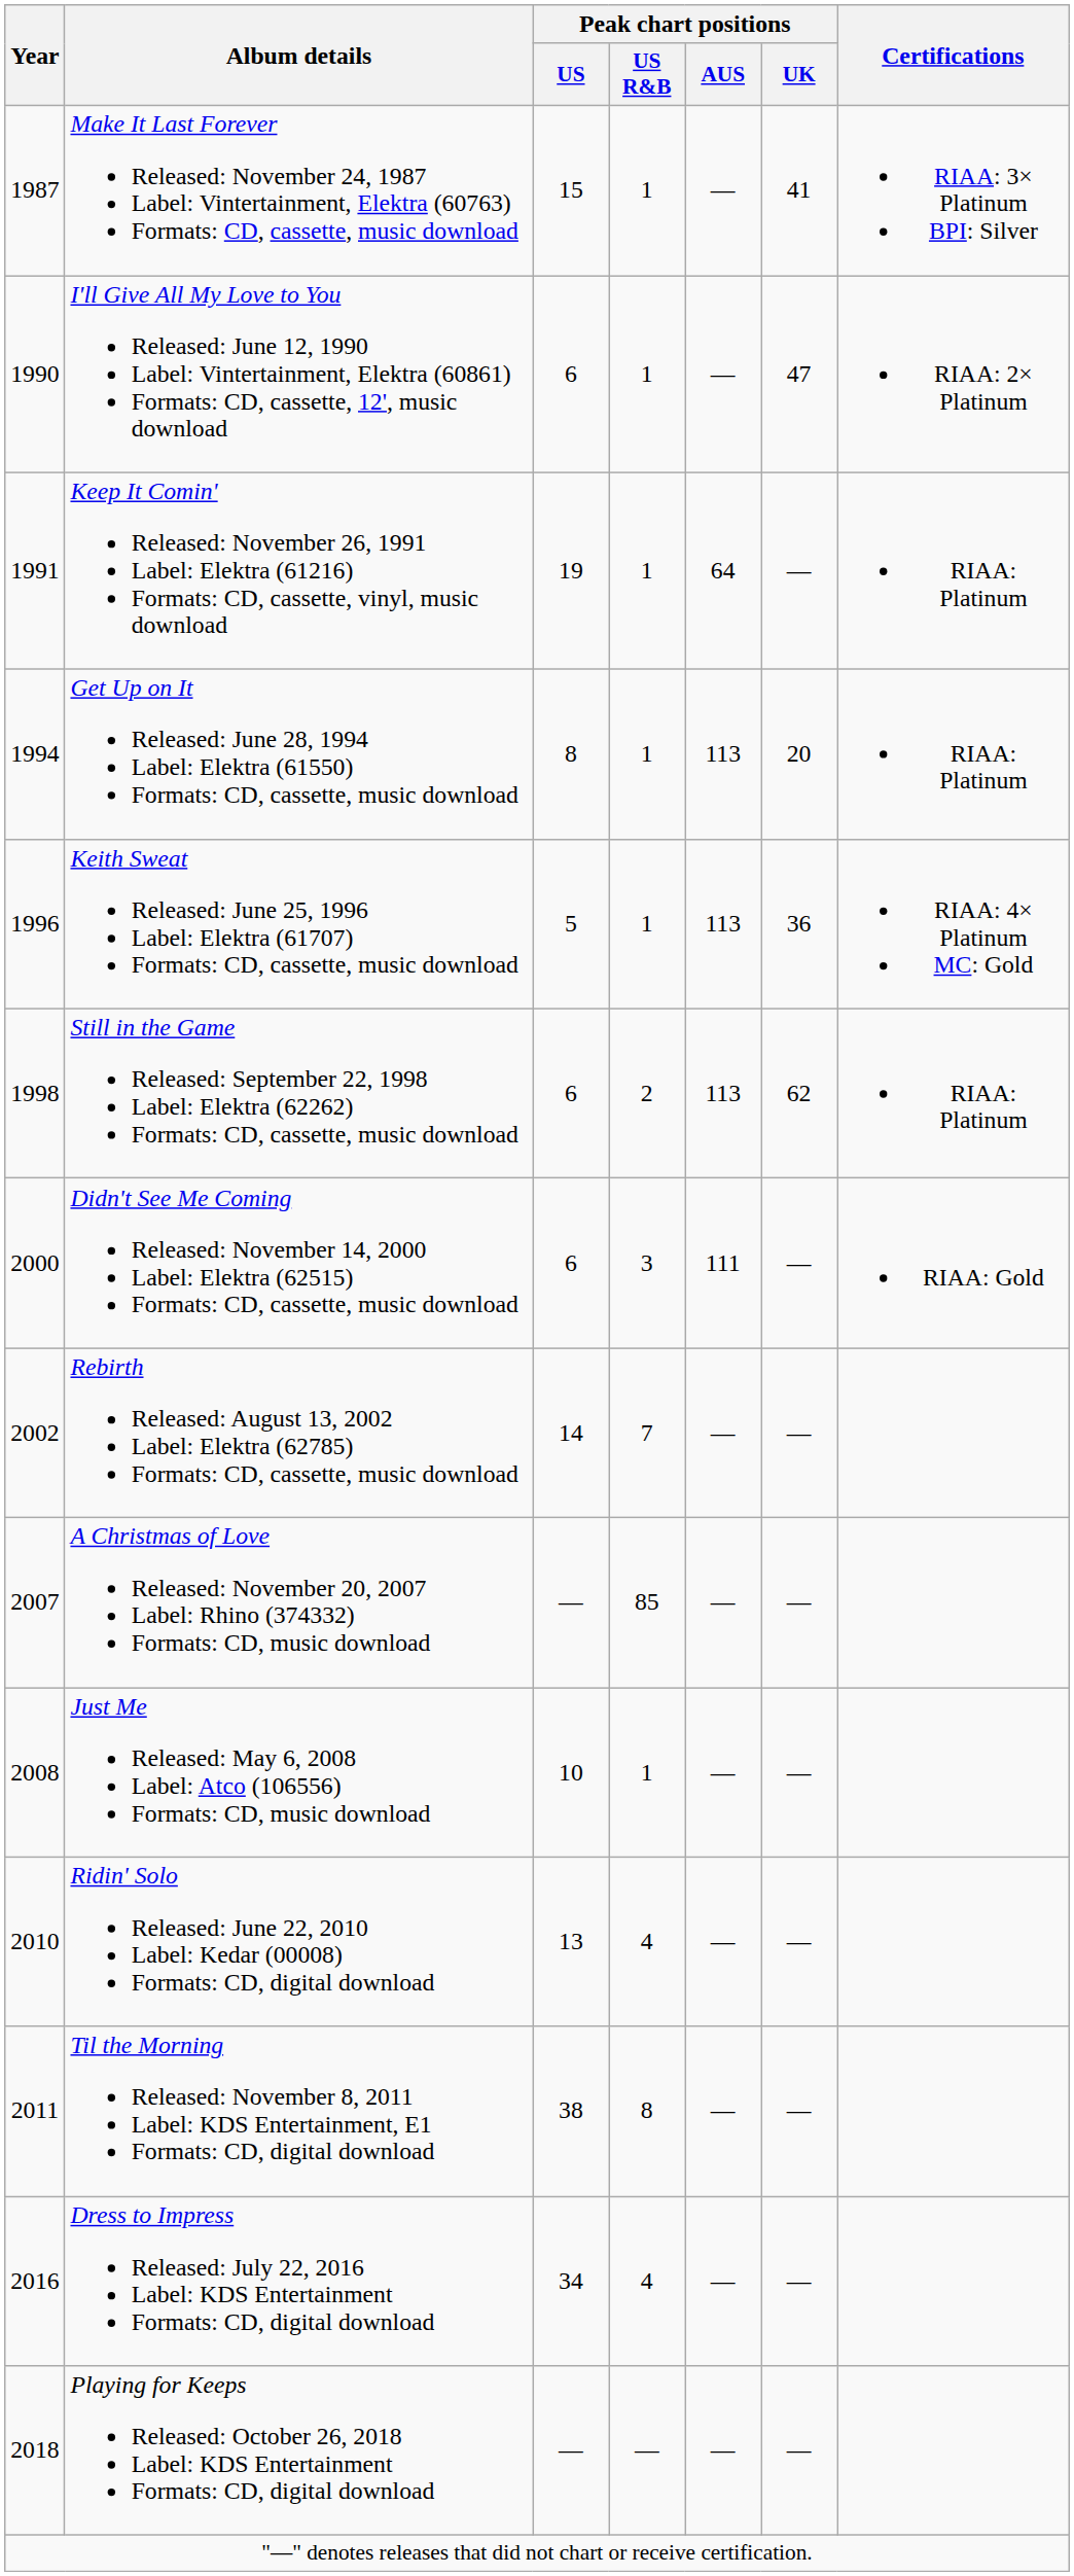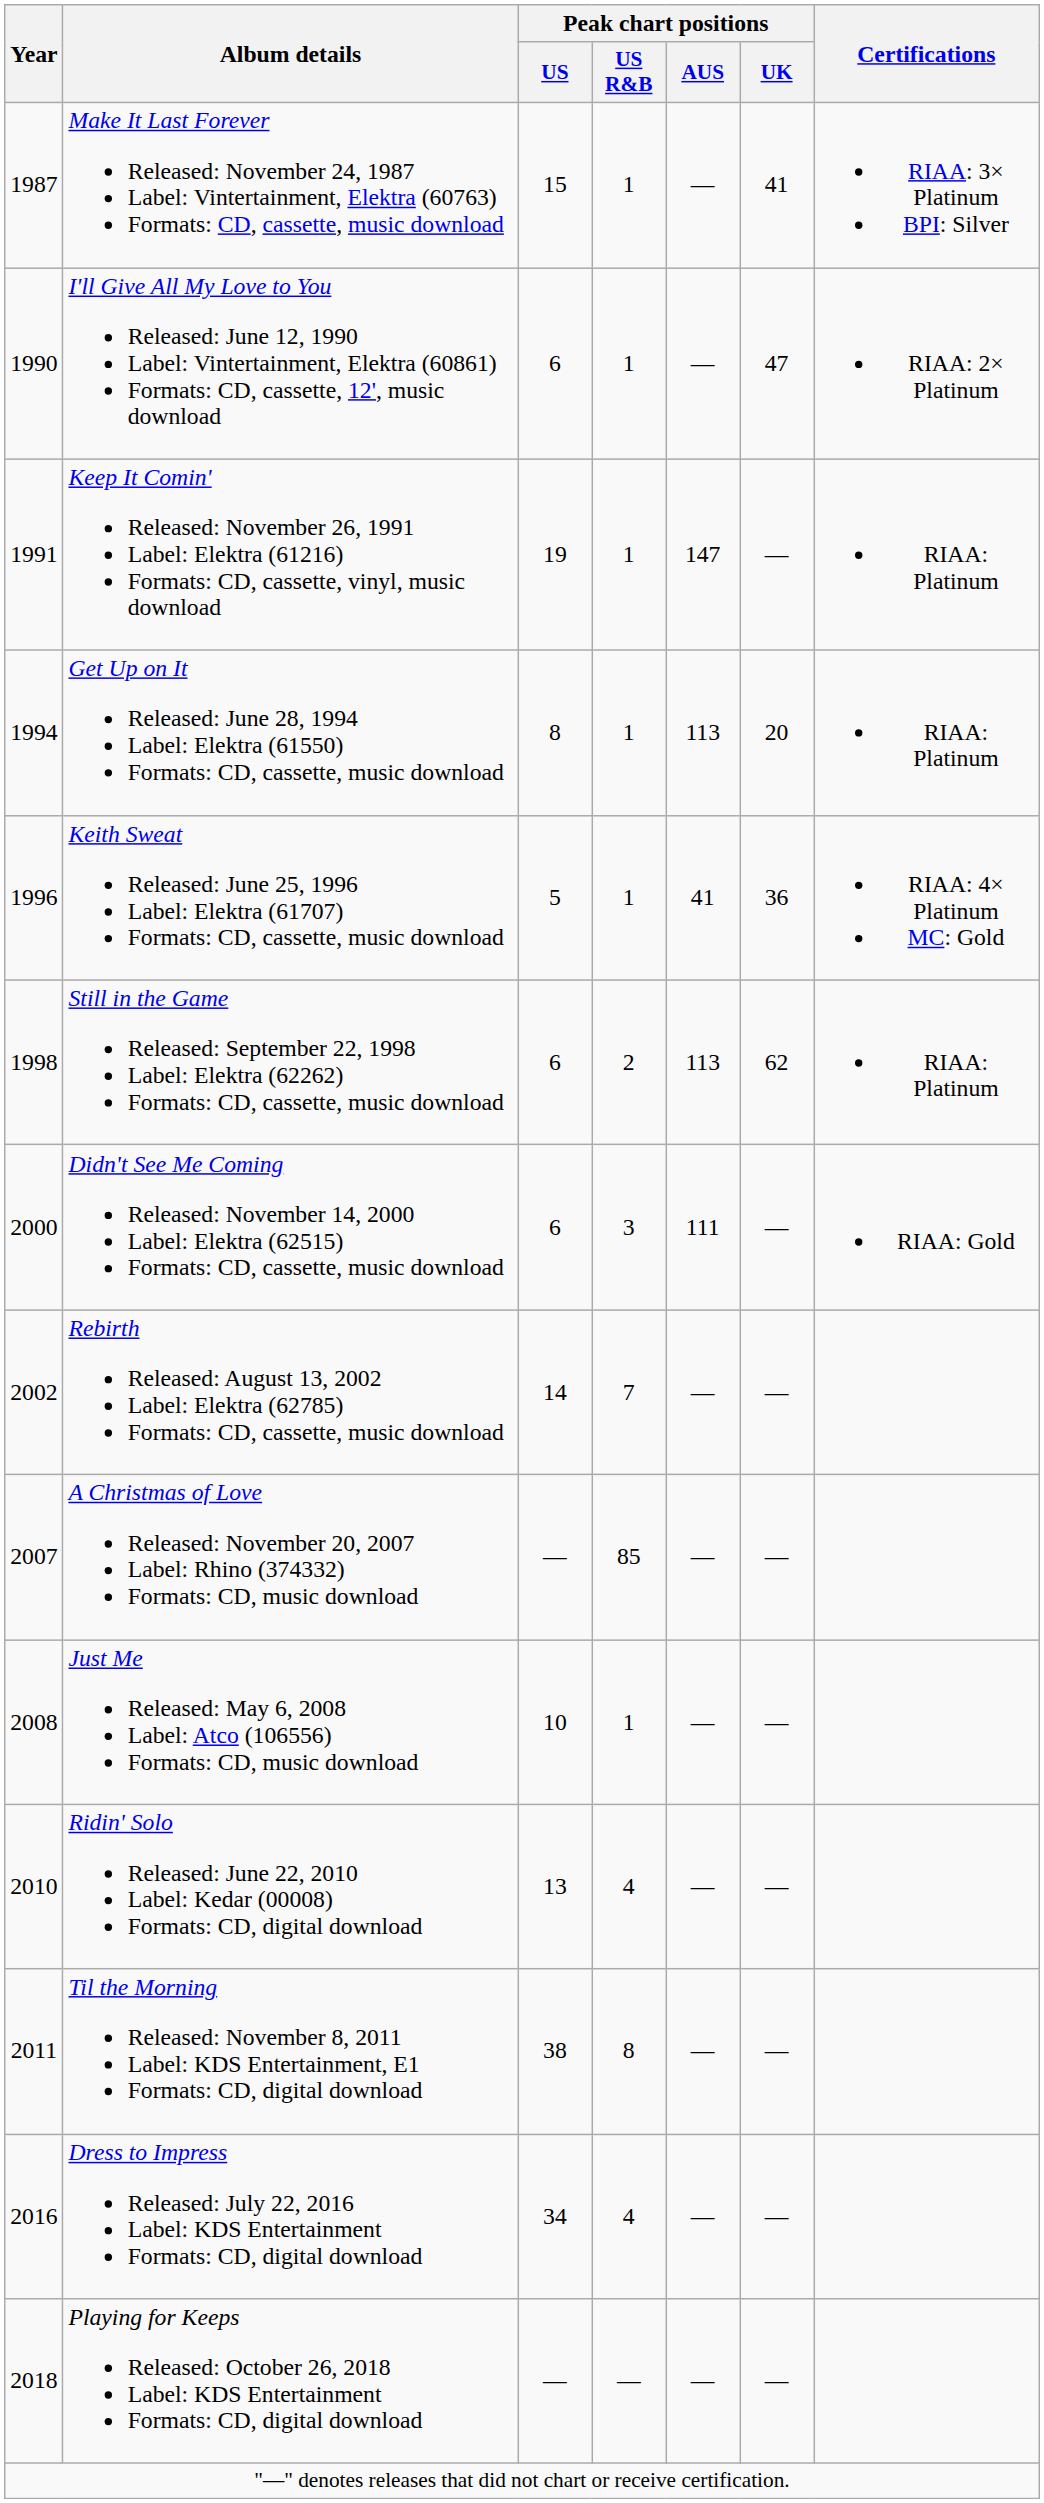row 5 | Peak chart positions / AUS: 64 -> 147
row 7 | Peak chart positions / AUS: 113 -> 41
